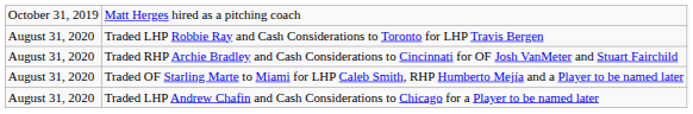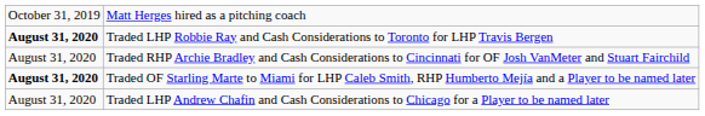row 2 | column 1: normal -> bold
row 4 | column 1: normal -> bold
